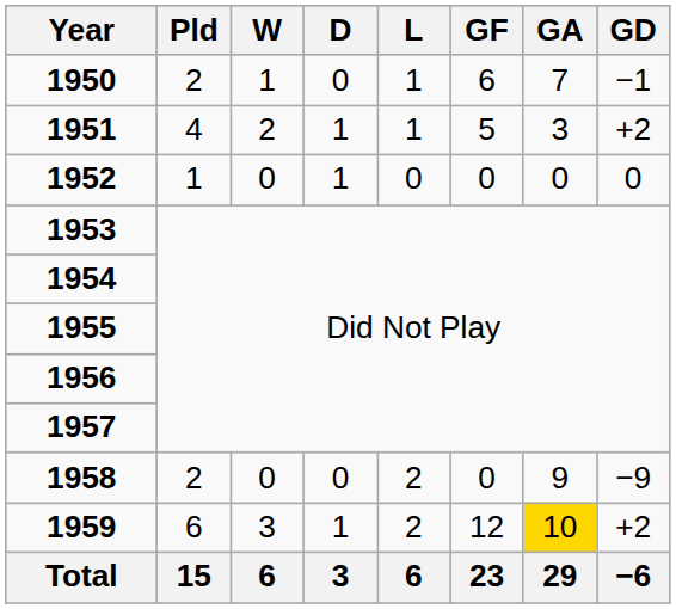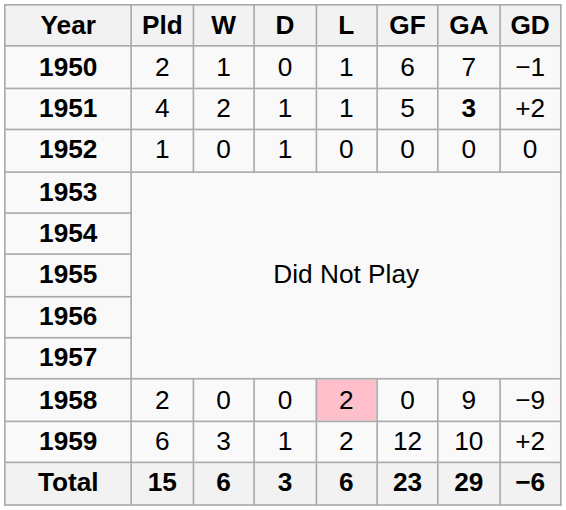1951 | GA: normal -> bold
1958 | L: no background -> pink background
1959 | GA: gold background -> no background
